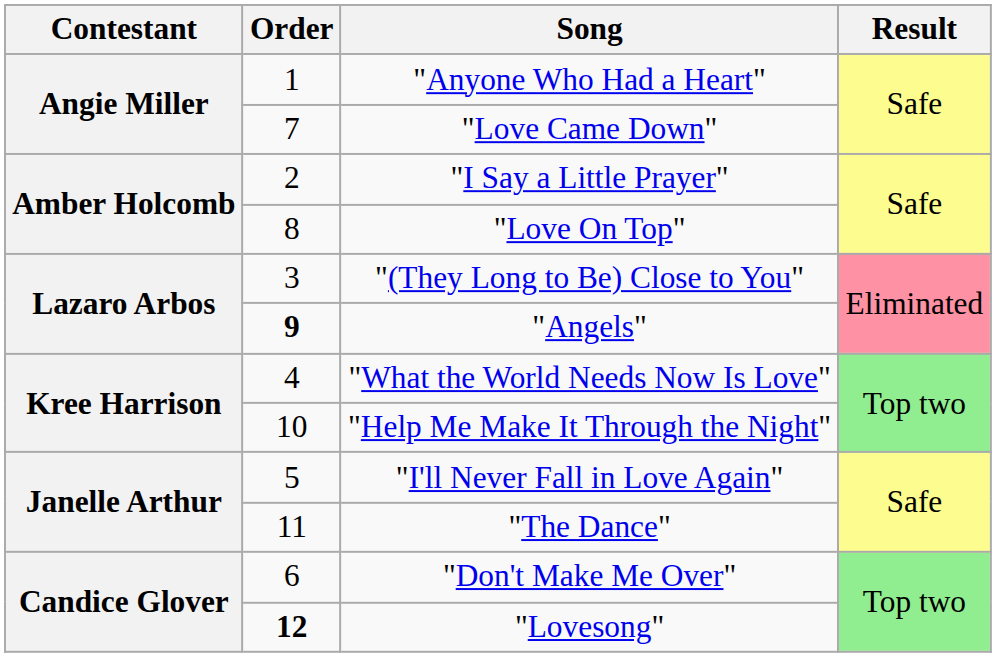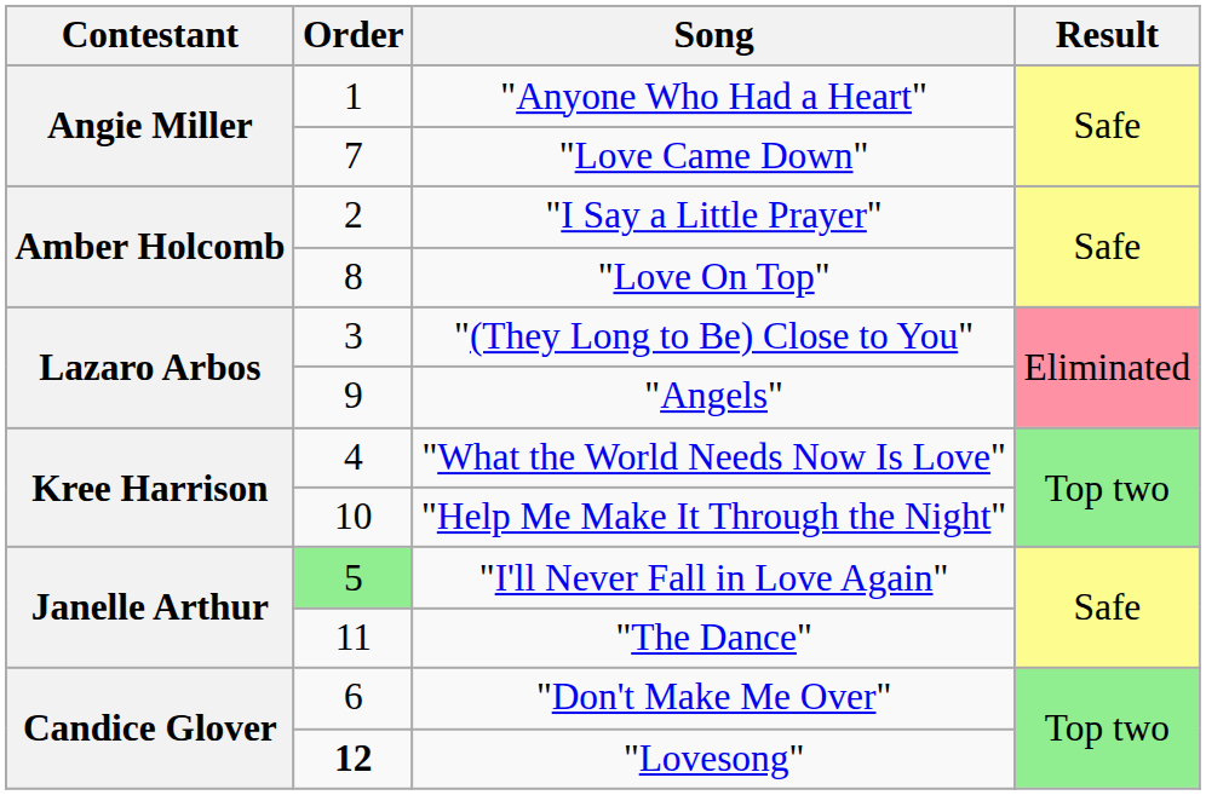"Angels" | Order: bold -> normal
"I'll Never Fall in Love Again" | Order: no background -> lightgreen background
